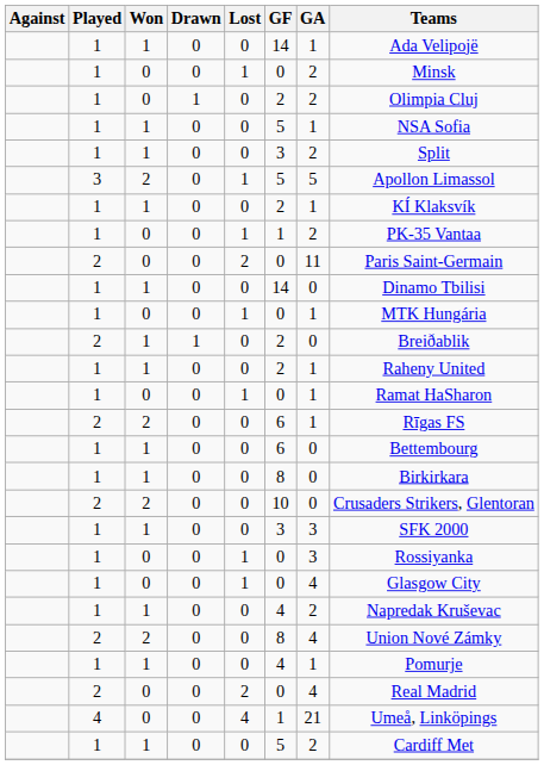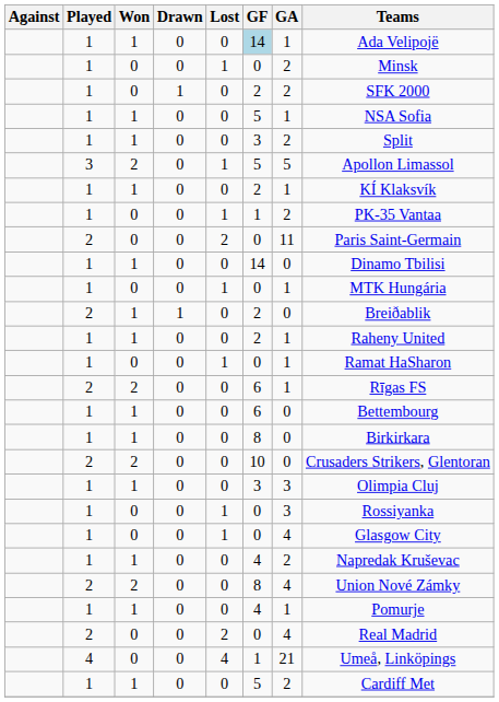row 2 | GF: no background -> lightblue background
row 4 | Teams: Olimpia Cluj -> SFK 2000
row 20 | Teams: SFK 2000 -> Olimpia Cluj
